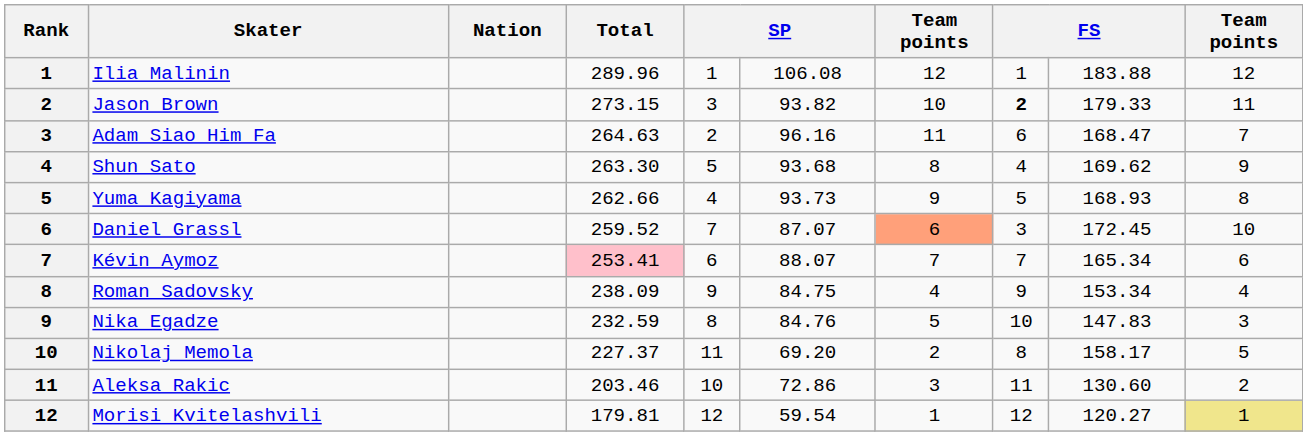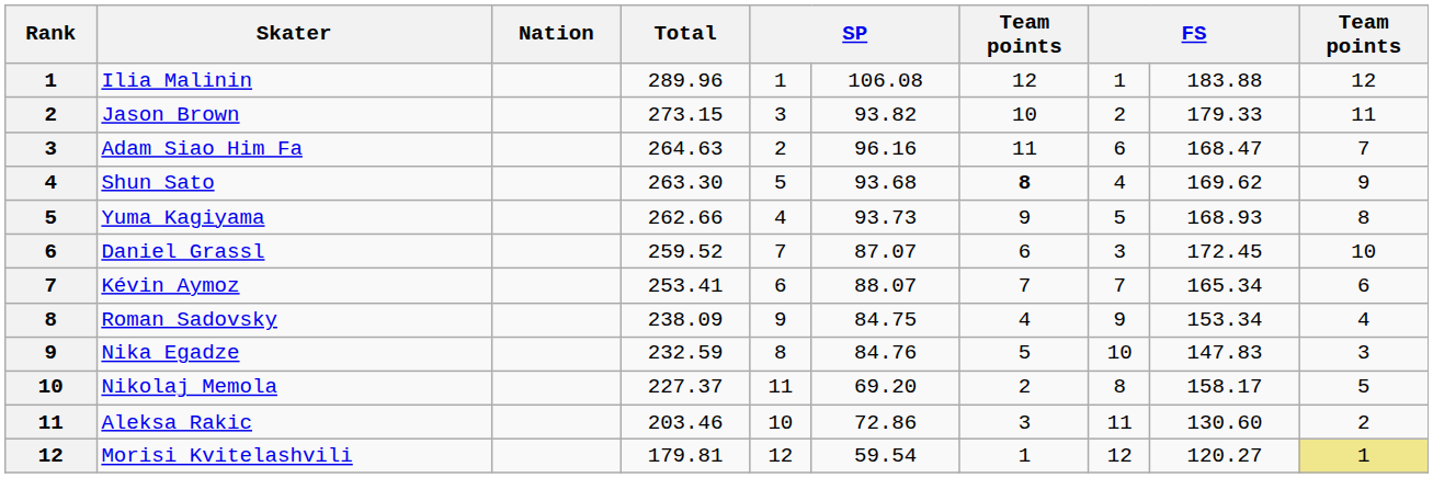Jason Brown | column 8: bold -> normal
Shun Sato | column 7: normal -> bold
Daniel Grassl | column 7: lightsalmon background -> no background
Kévin Aymoz | Total: pink background -> no background
